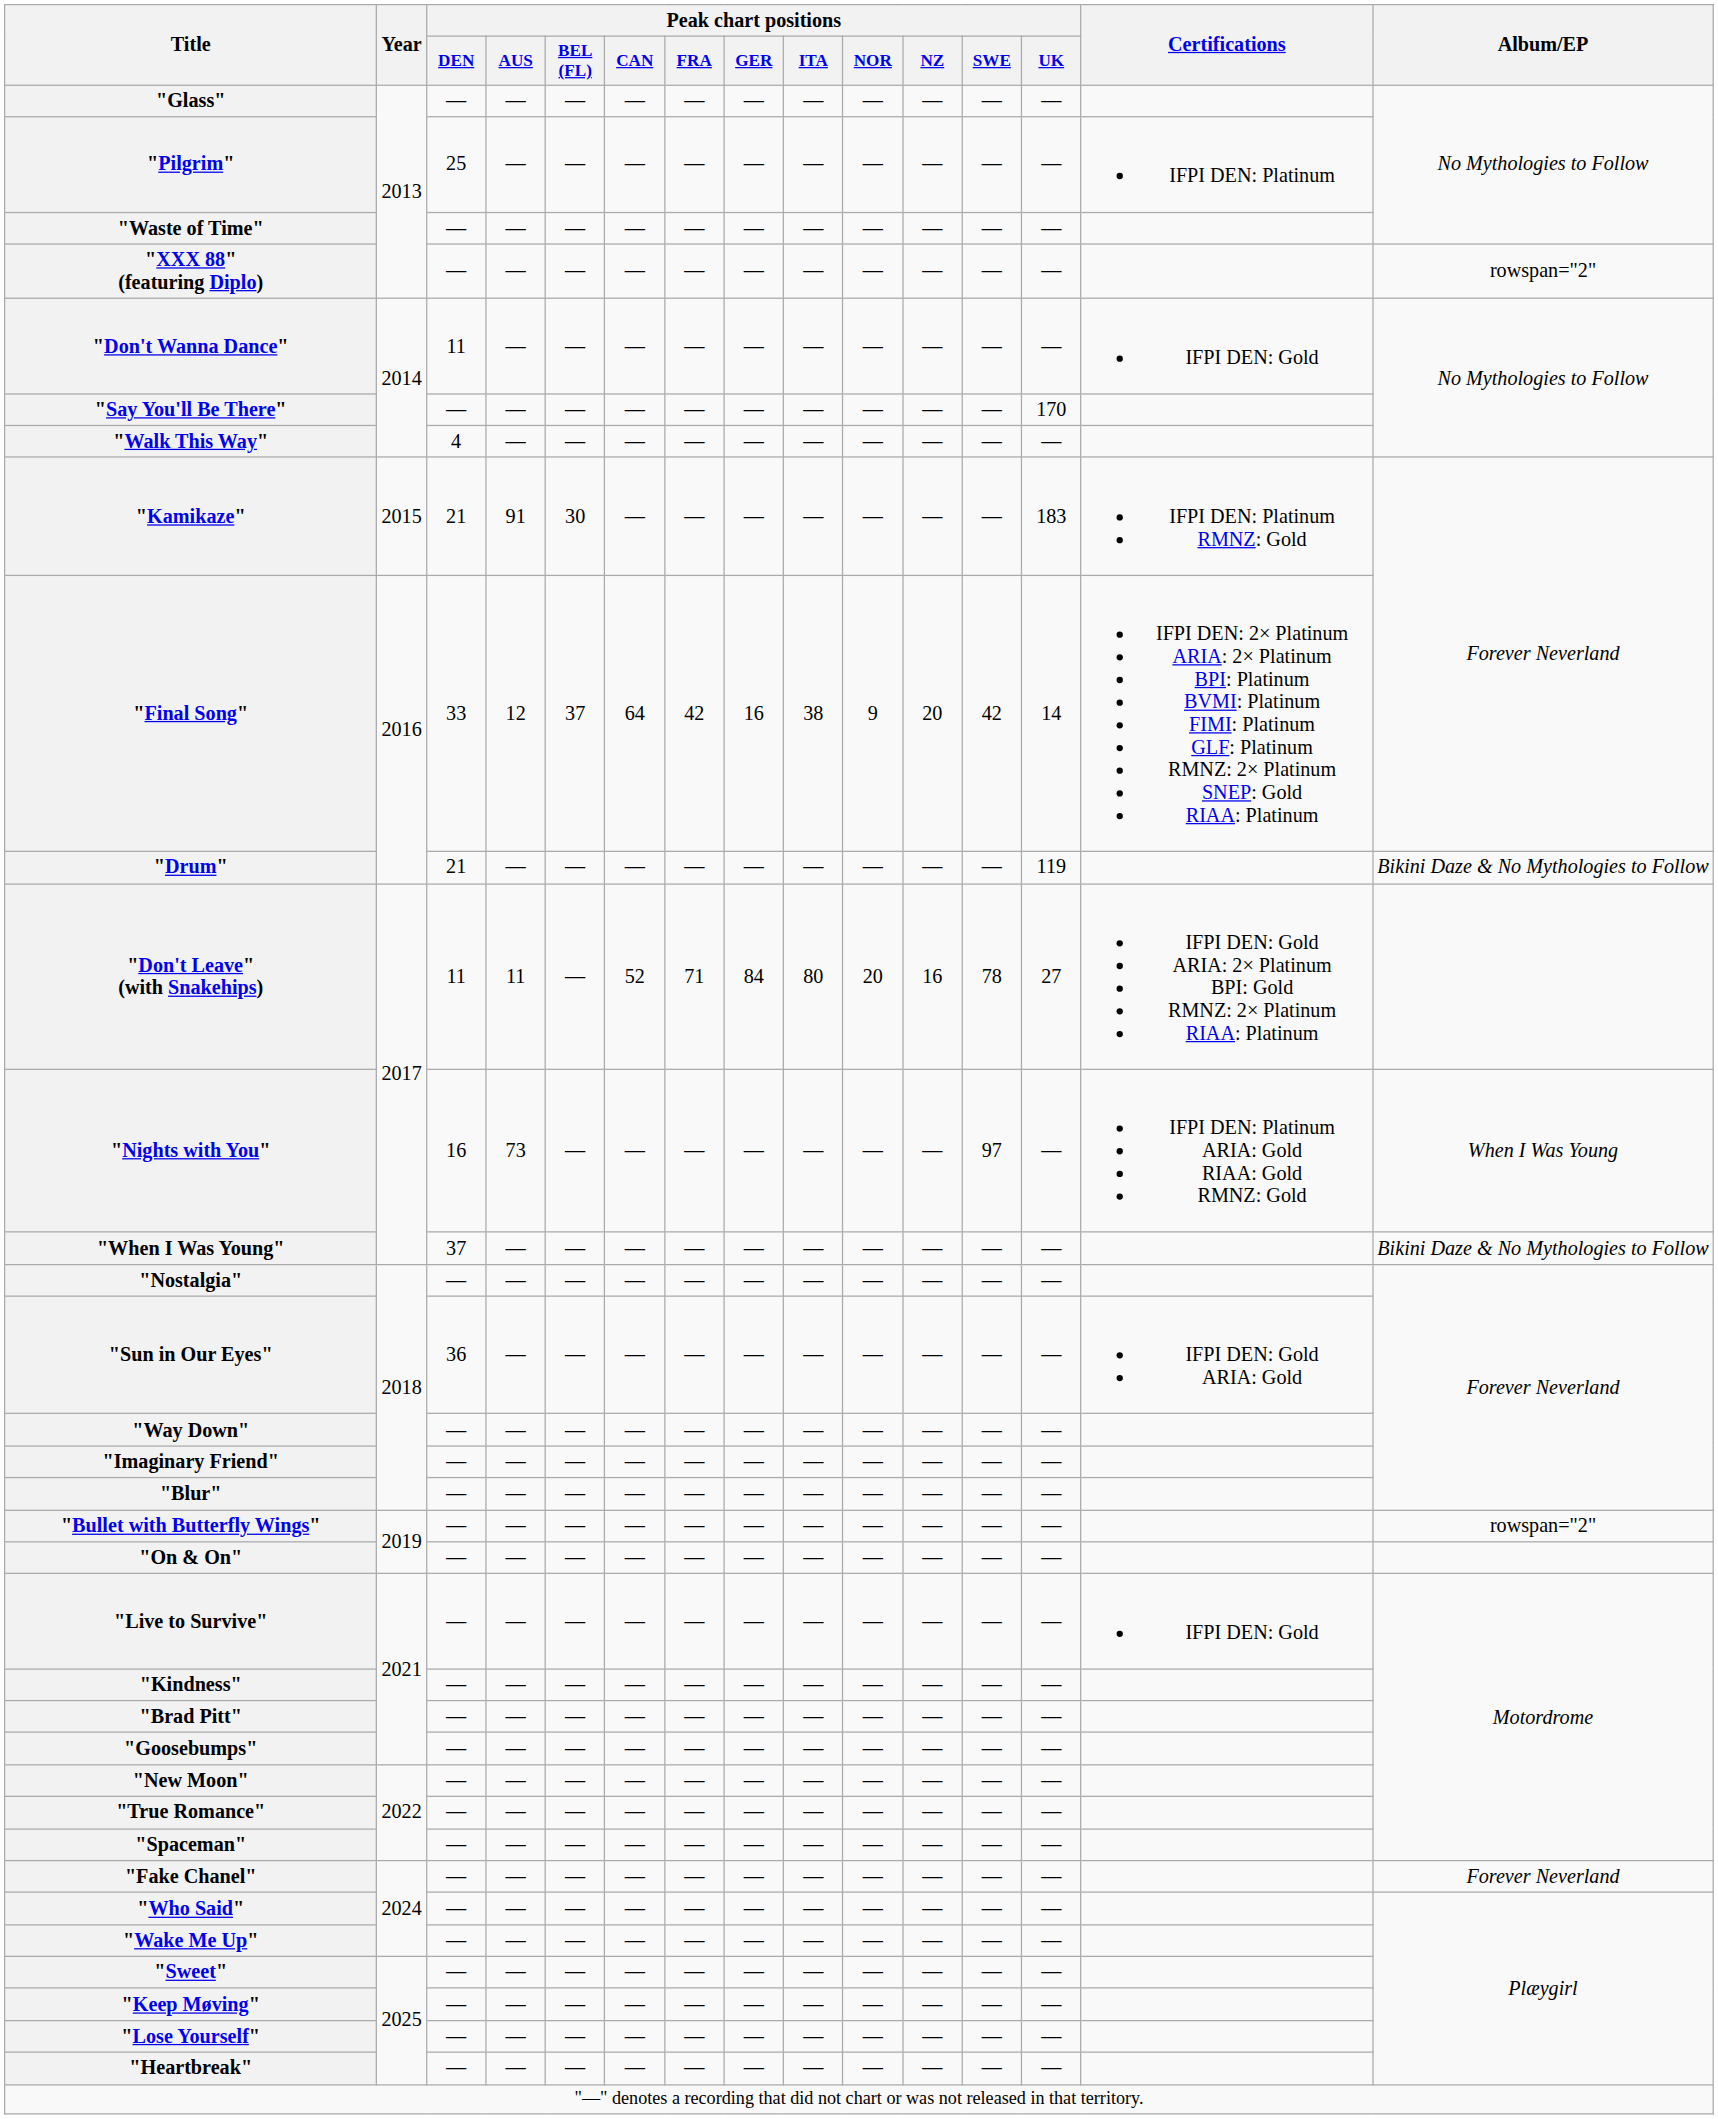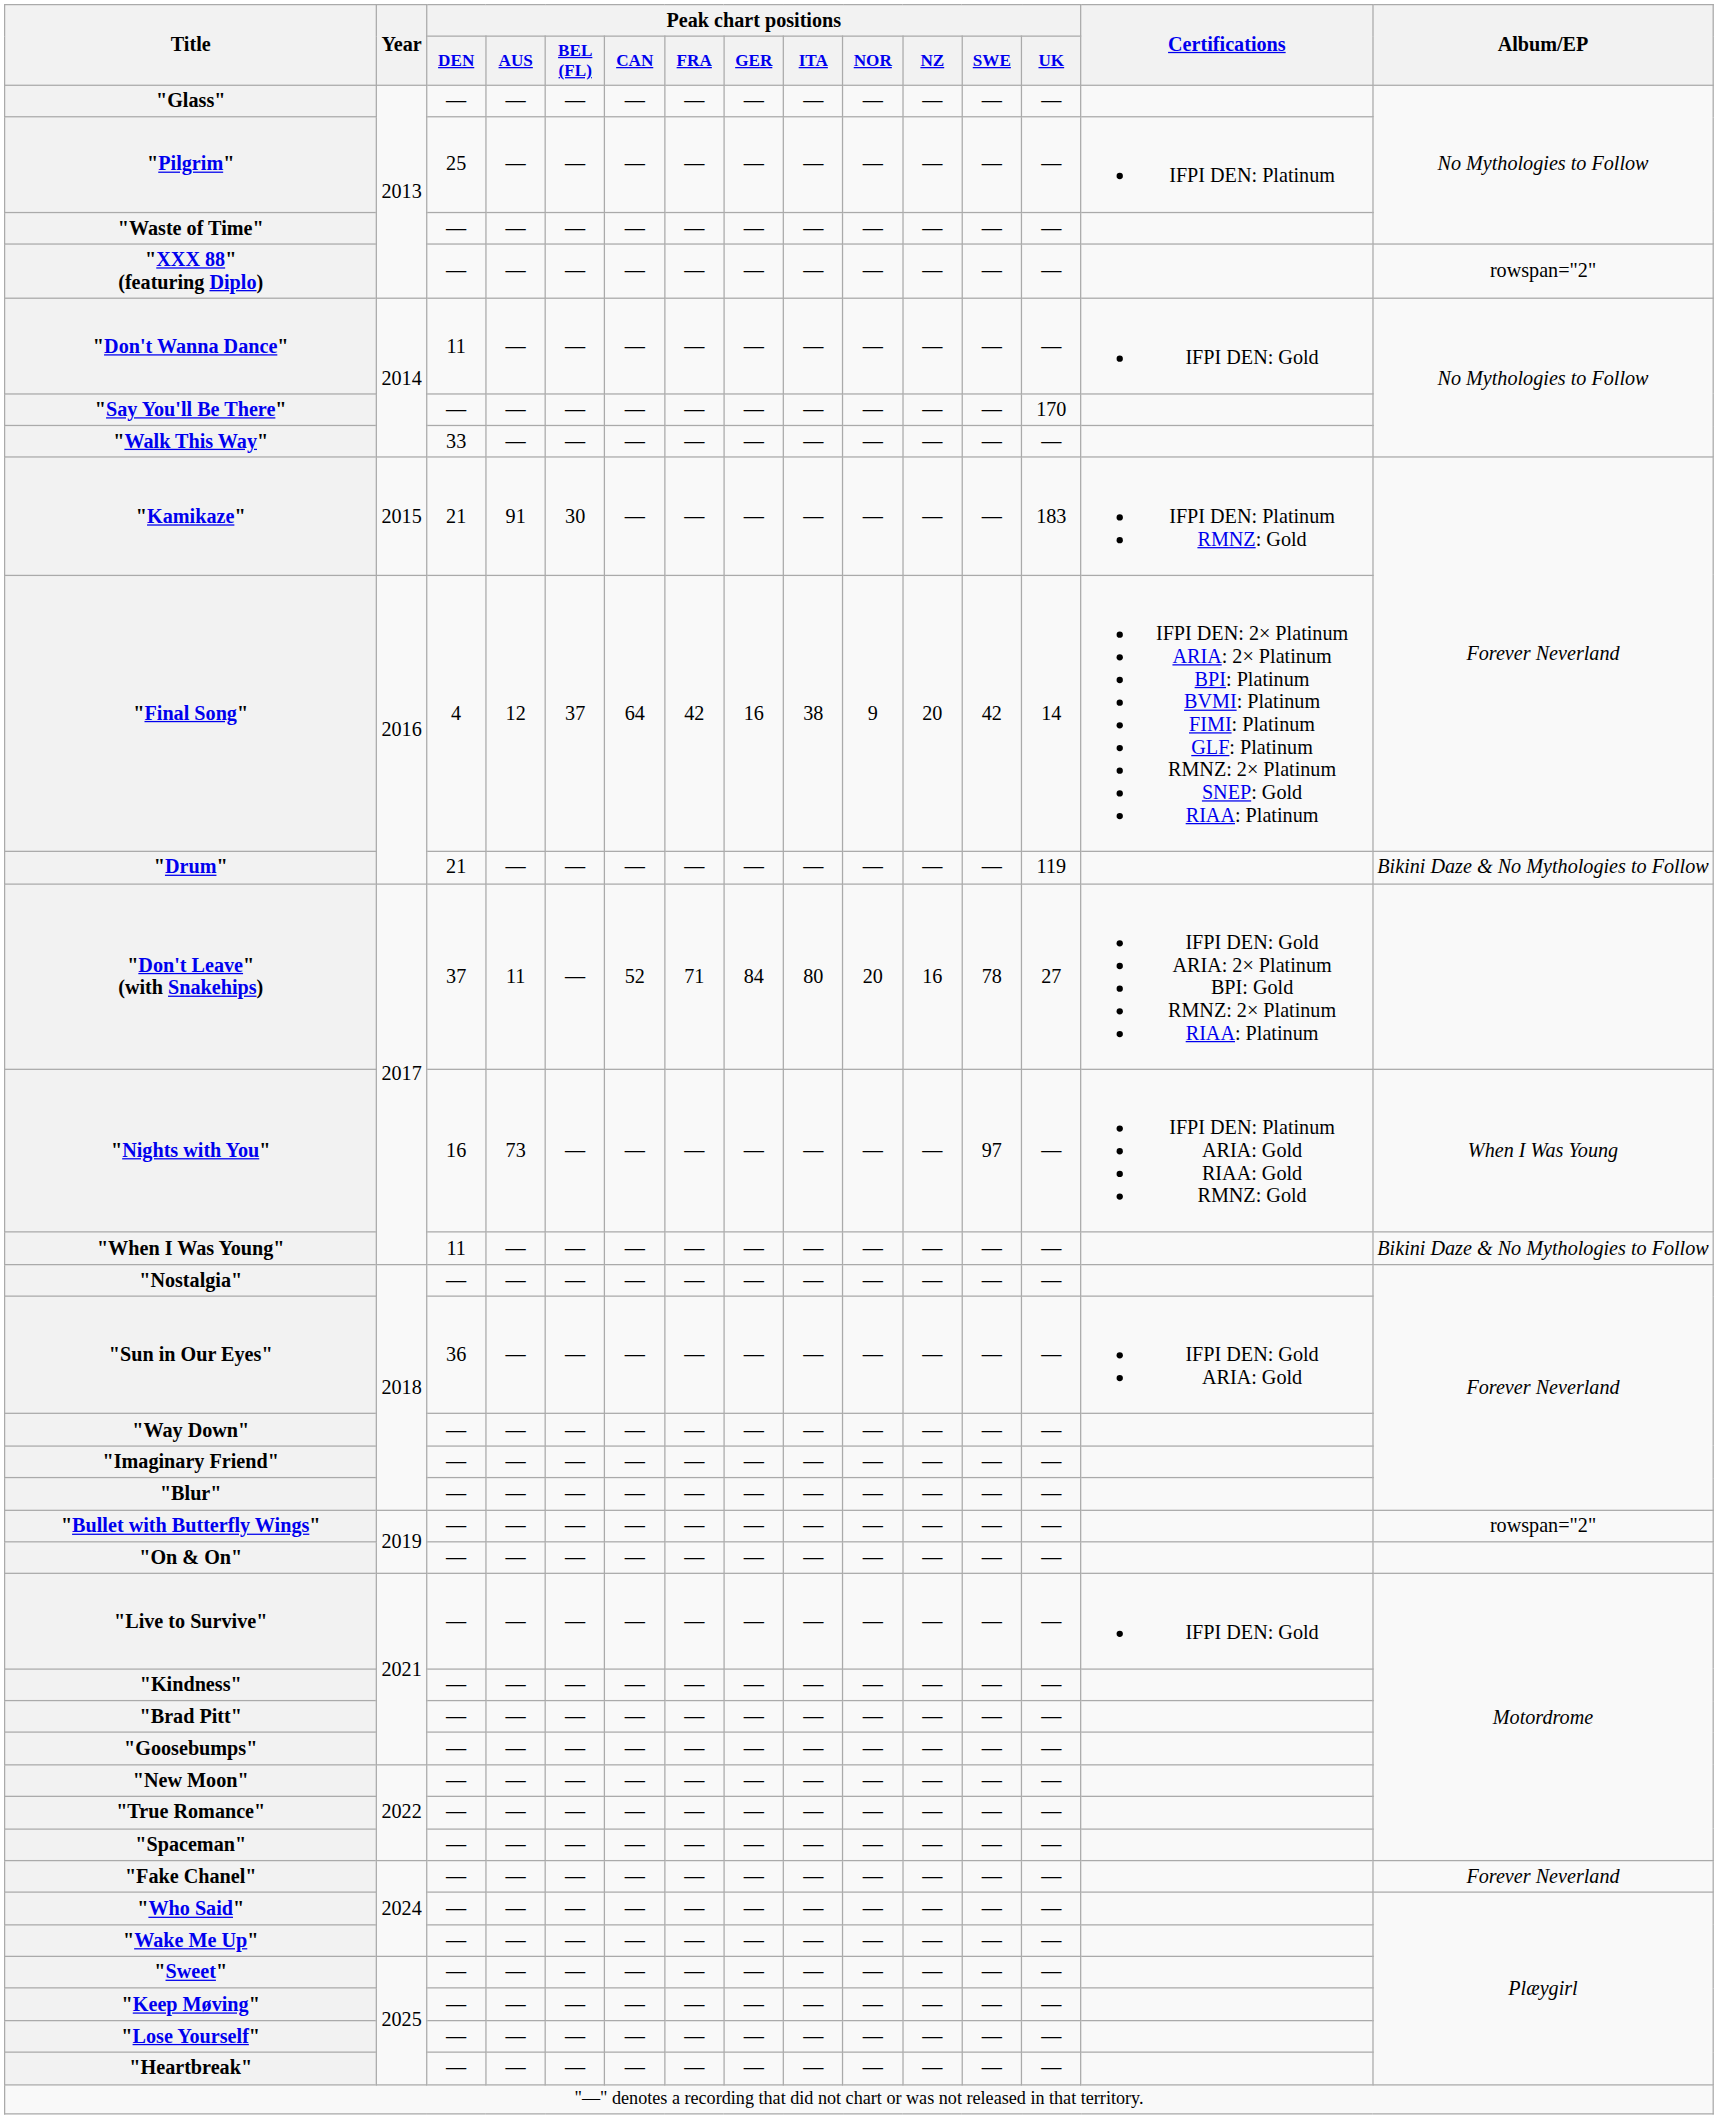"Walk This Way" | Peak chart positions / DEN: 4 -> 33
"Final Song" | Peak chart positions / DEN: 33 -> 4
"Don't Leave" (with Snakehips) | Peak chart positions / DEN: 11 -> 37
"When I Was Young" | Peak chart positions / DEN: 37 -> 11
